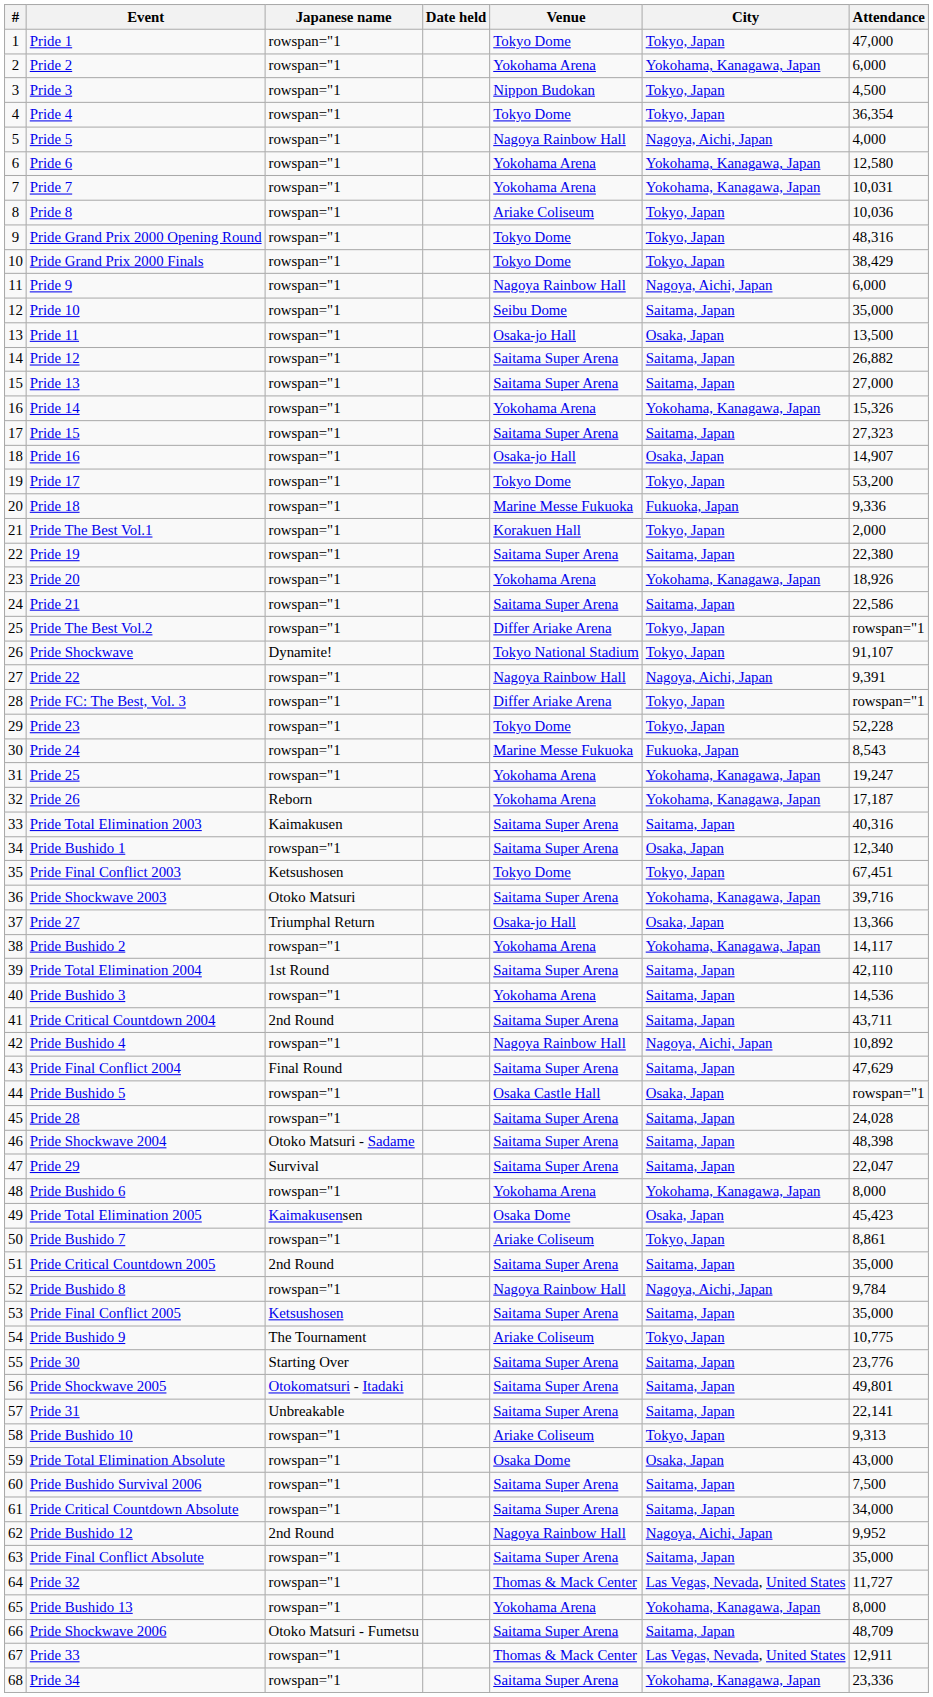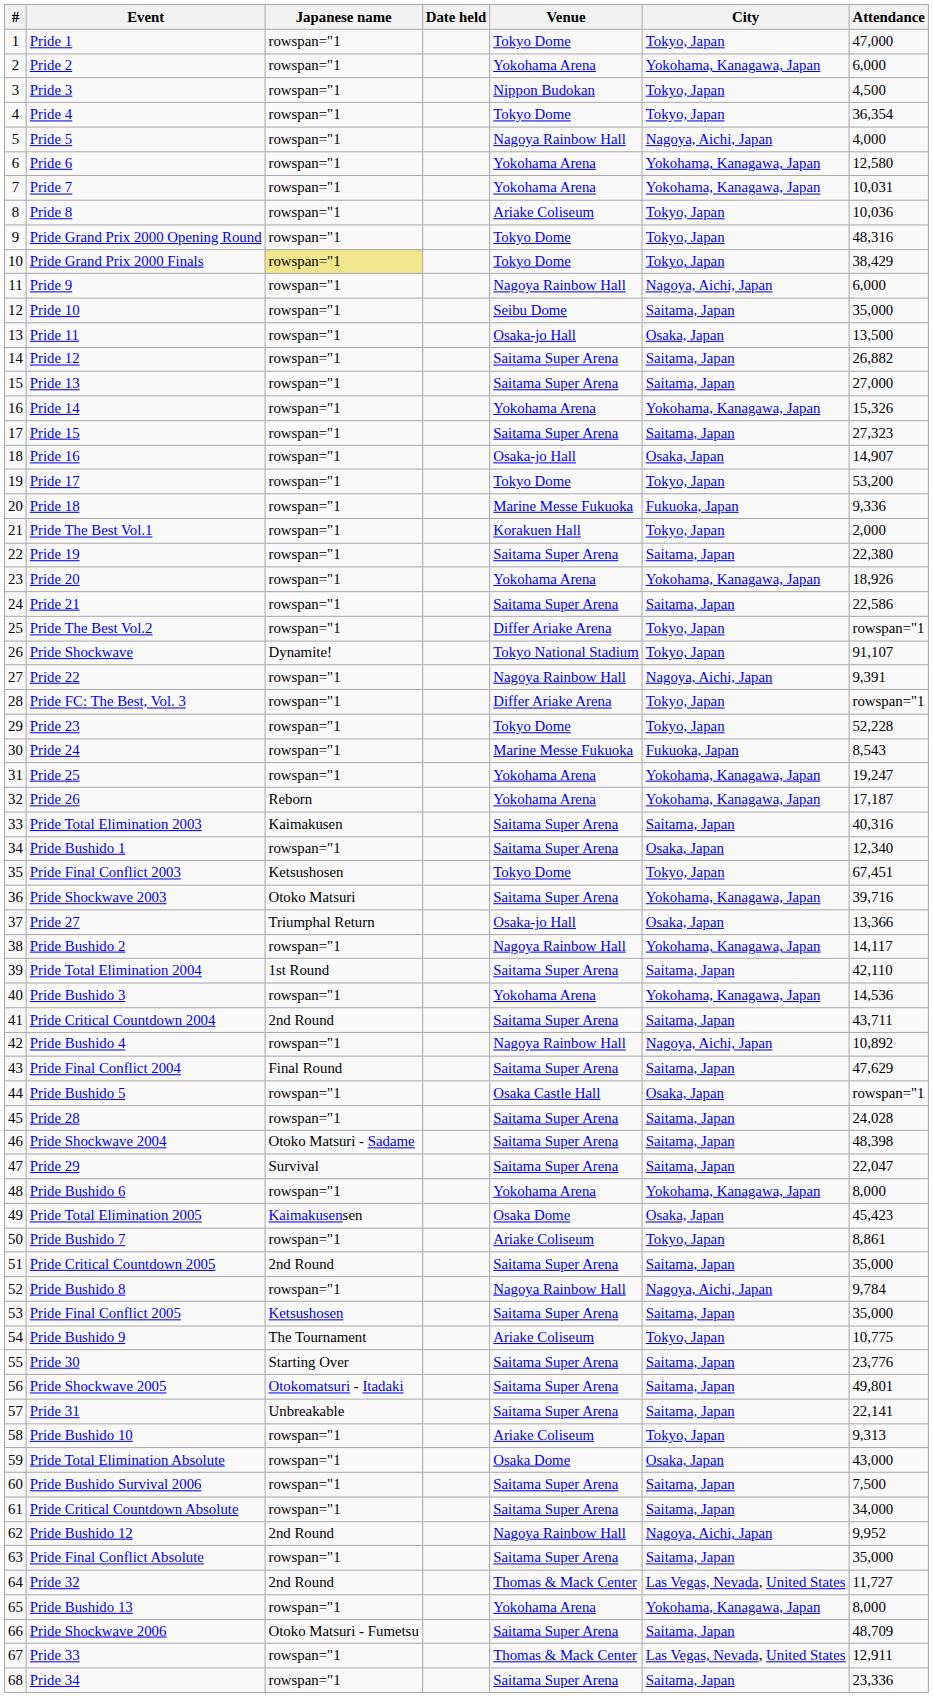Pride Grand Prix 2000 Finals | Japanese name: no background -> khaki background
Pride Bushido 2 | Venue: Yokohama Arena -> Nagoya Rainbow Hall
Pride Bushido 3 | City: Saitama, Japan -> Yokohama, Kanagawa, Japan
Pride 32 | Japanese name: rowspan="1 -> 2nd Round
Pride 34 | City: Yokohama, Kanagawa, Japan -> Saitama, Japan
